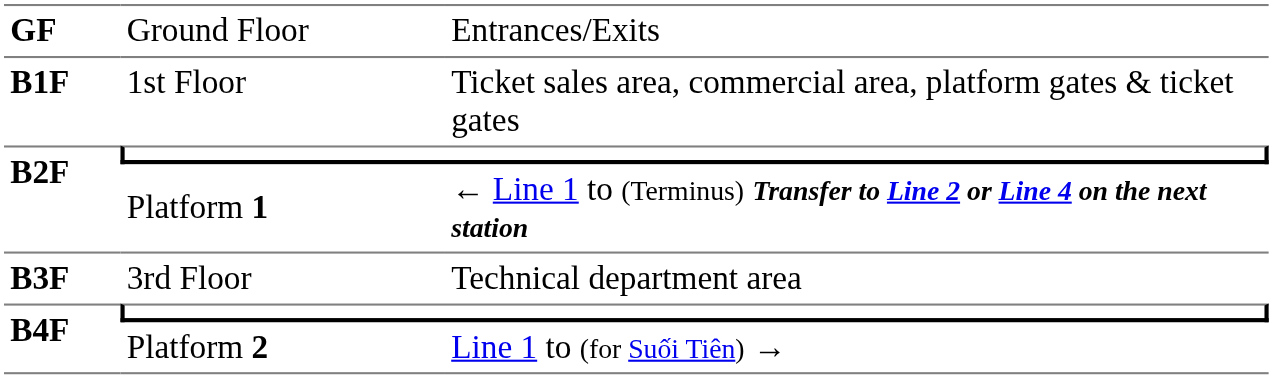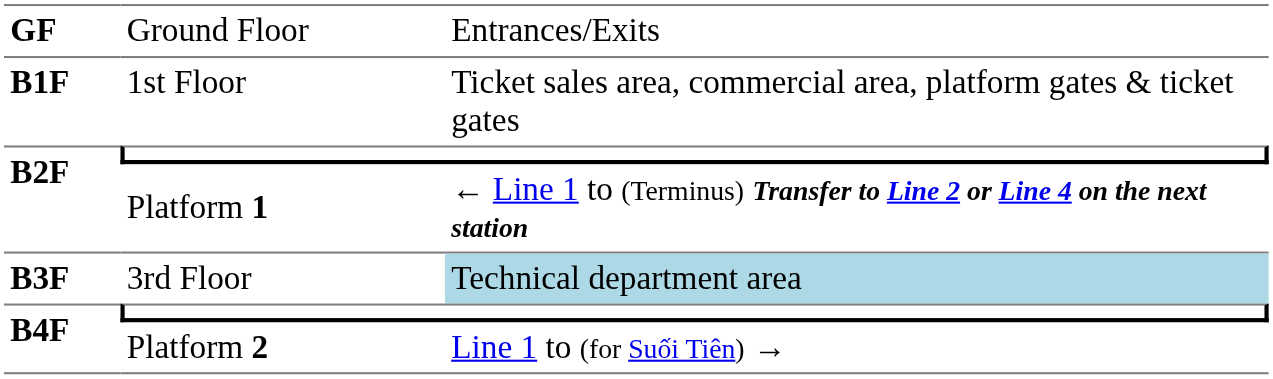3rd Floor | column 3: no background -> lightblue background
